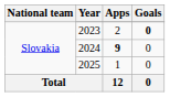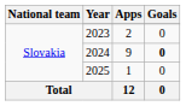2023 | Goals: bold -> normal
2024 | Apps: bold -> normal
2024 | Goals: normal -> bold
